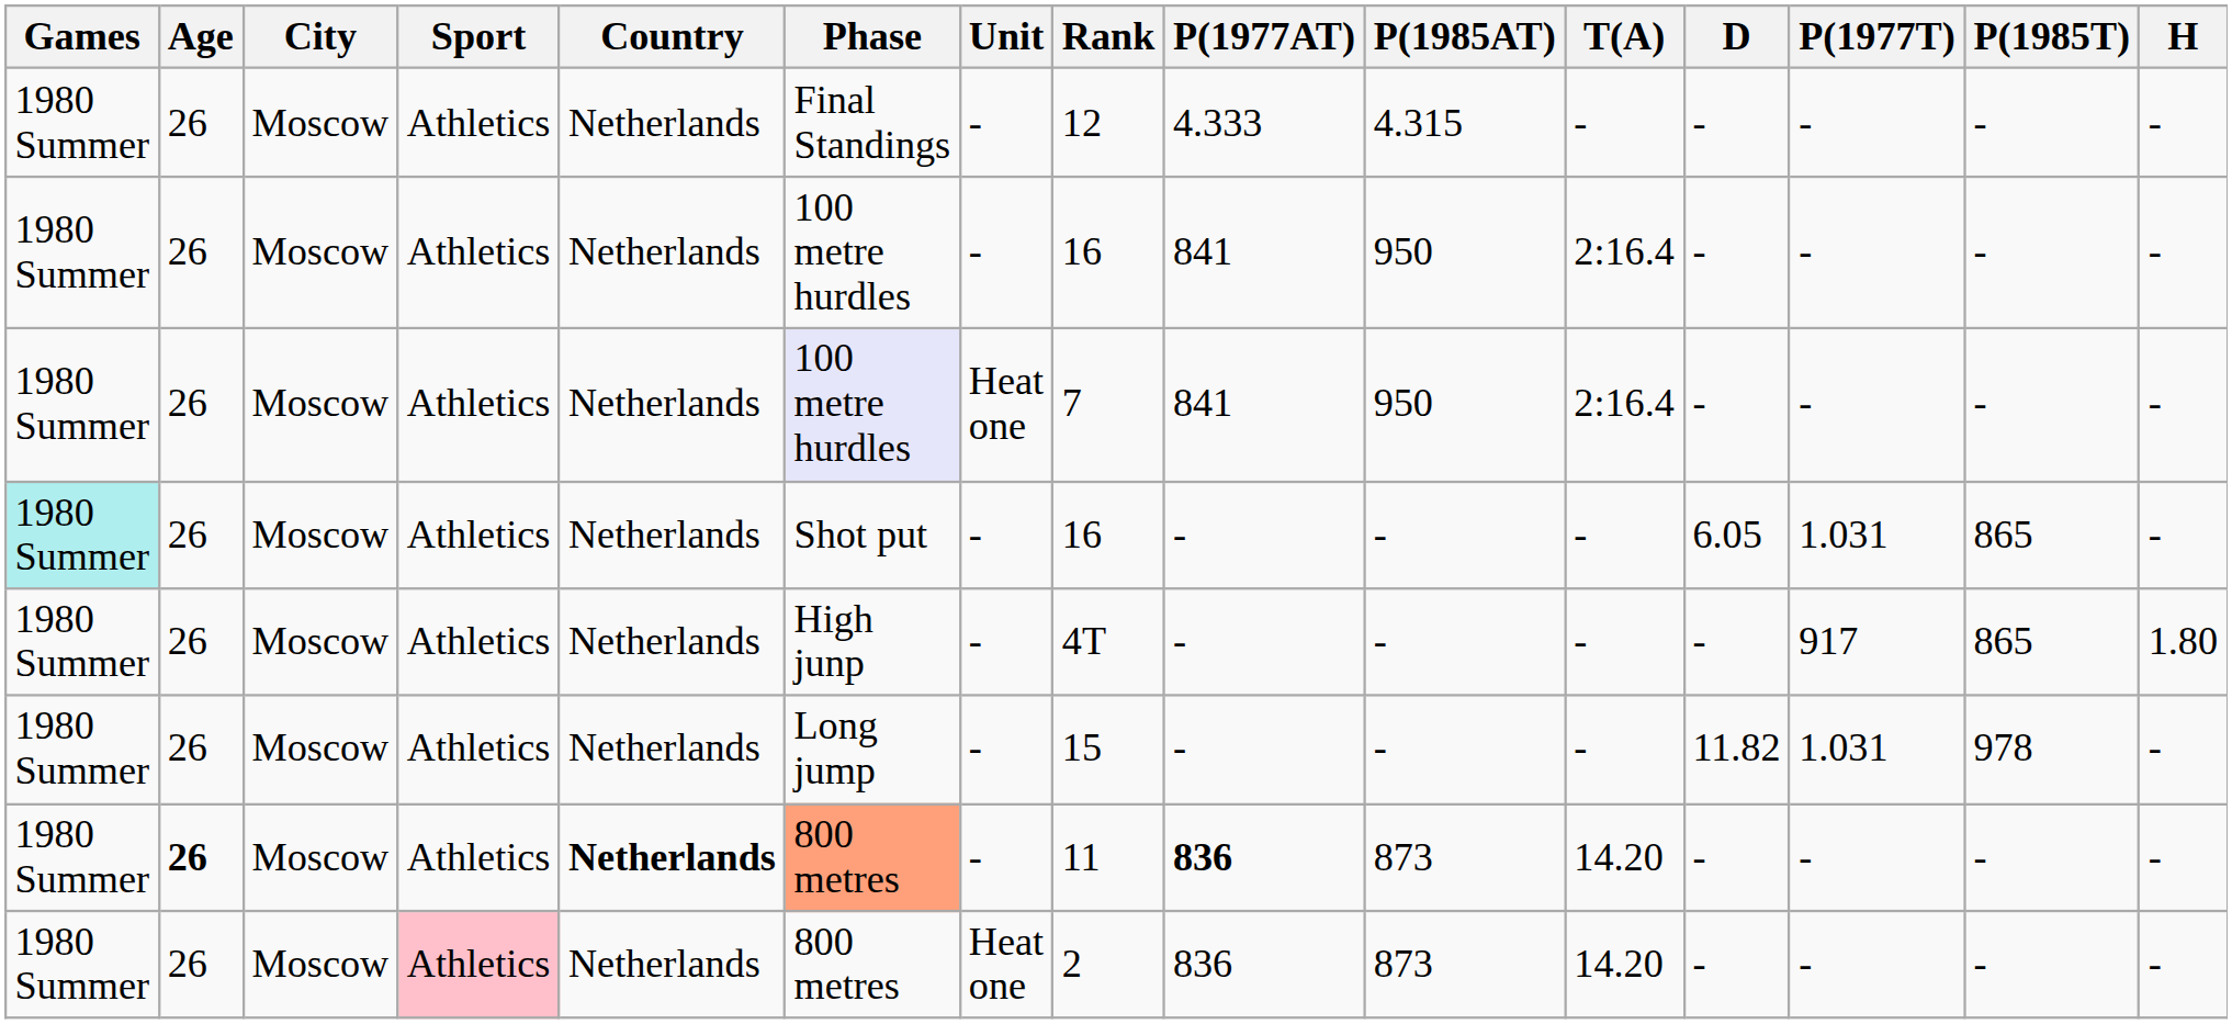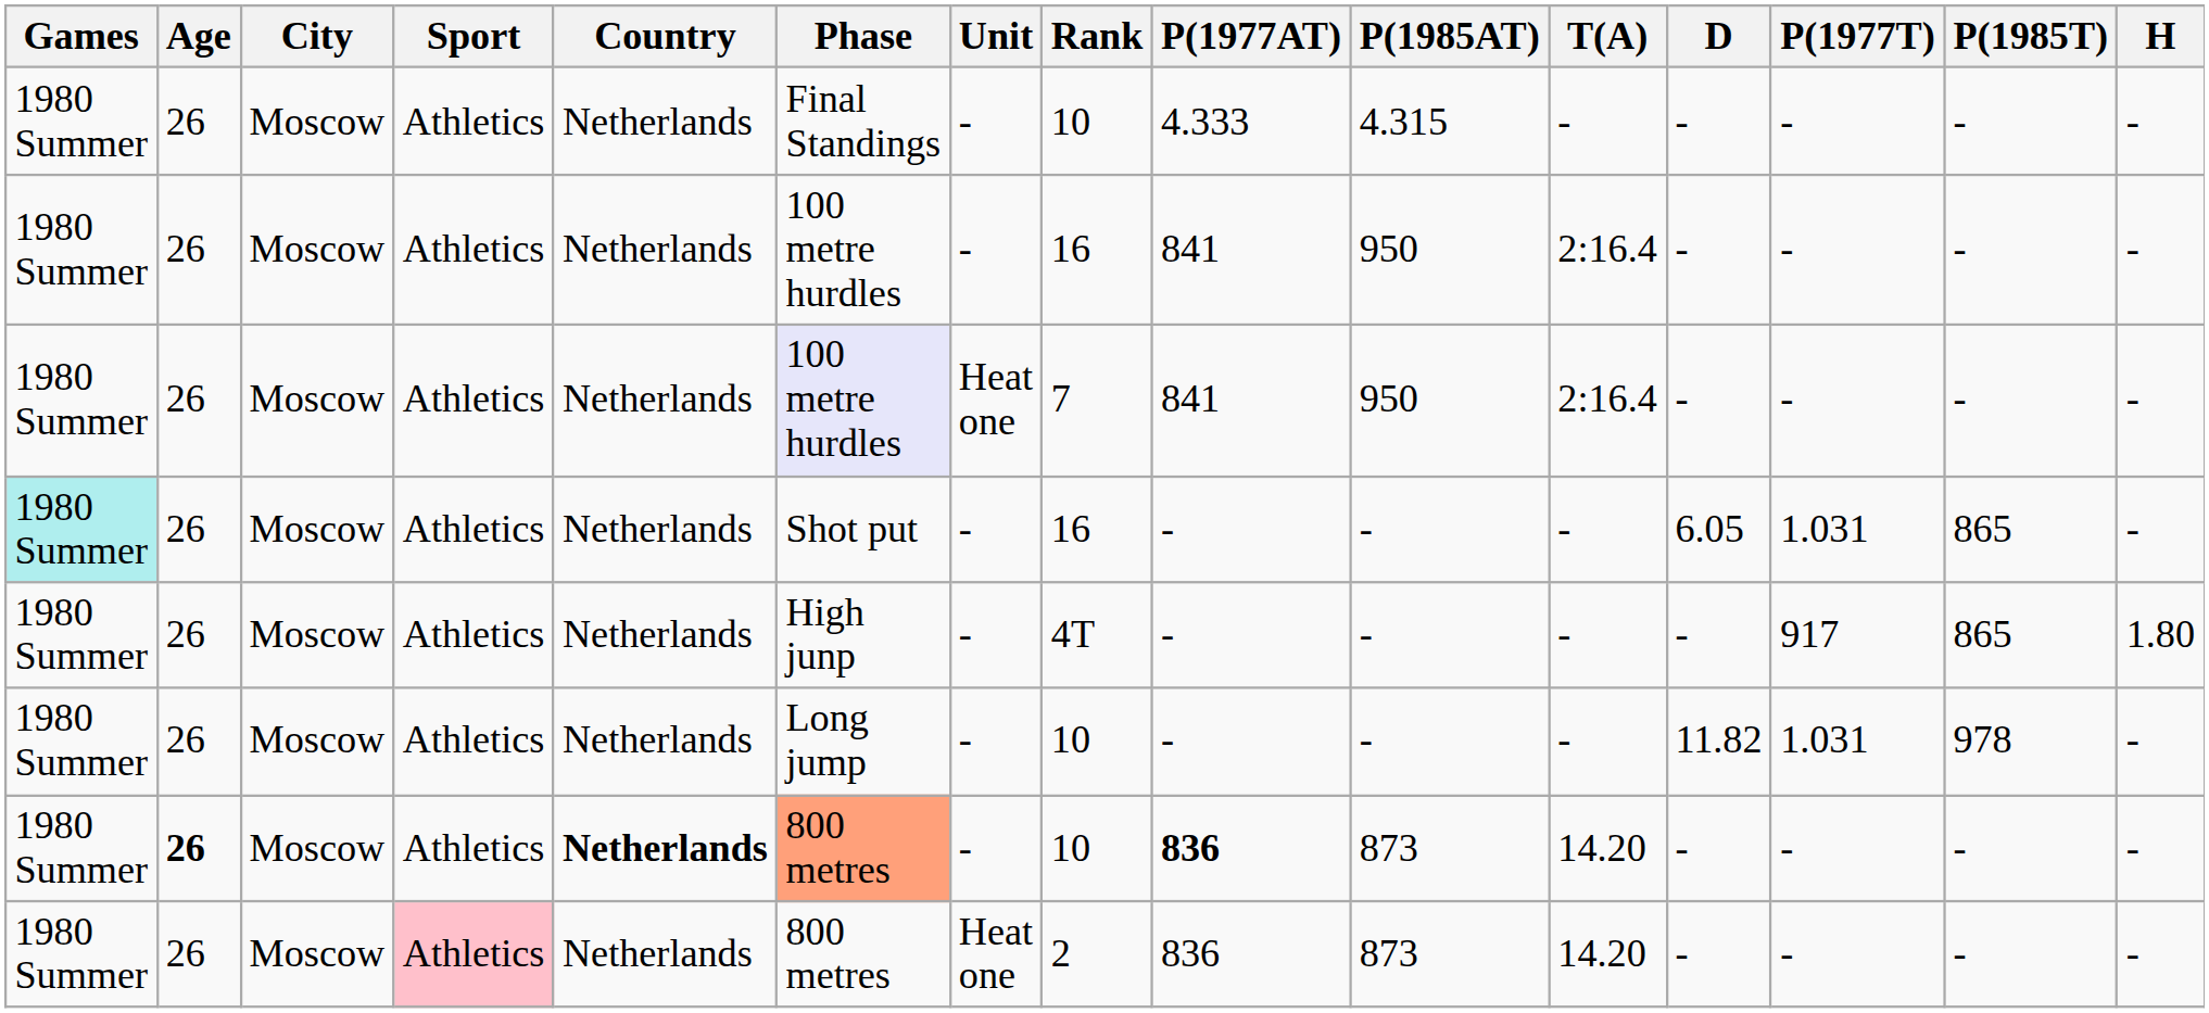row 2 | Rank: 12 -> 10
row 7 | Rank: 15 -> 10
row 8 | Rank: 11 -> 10
